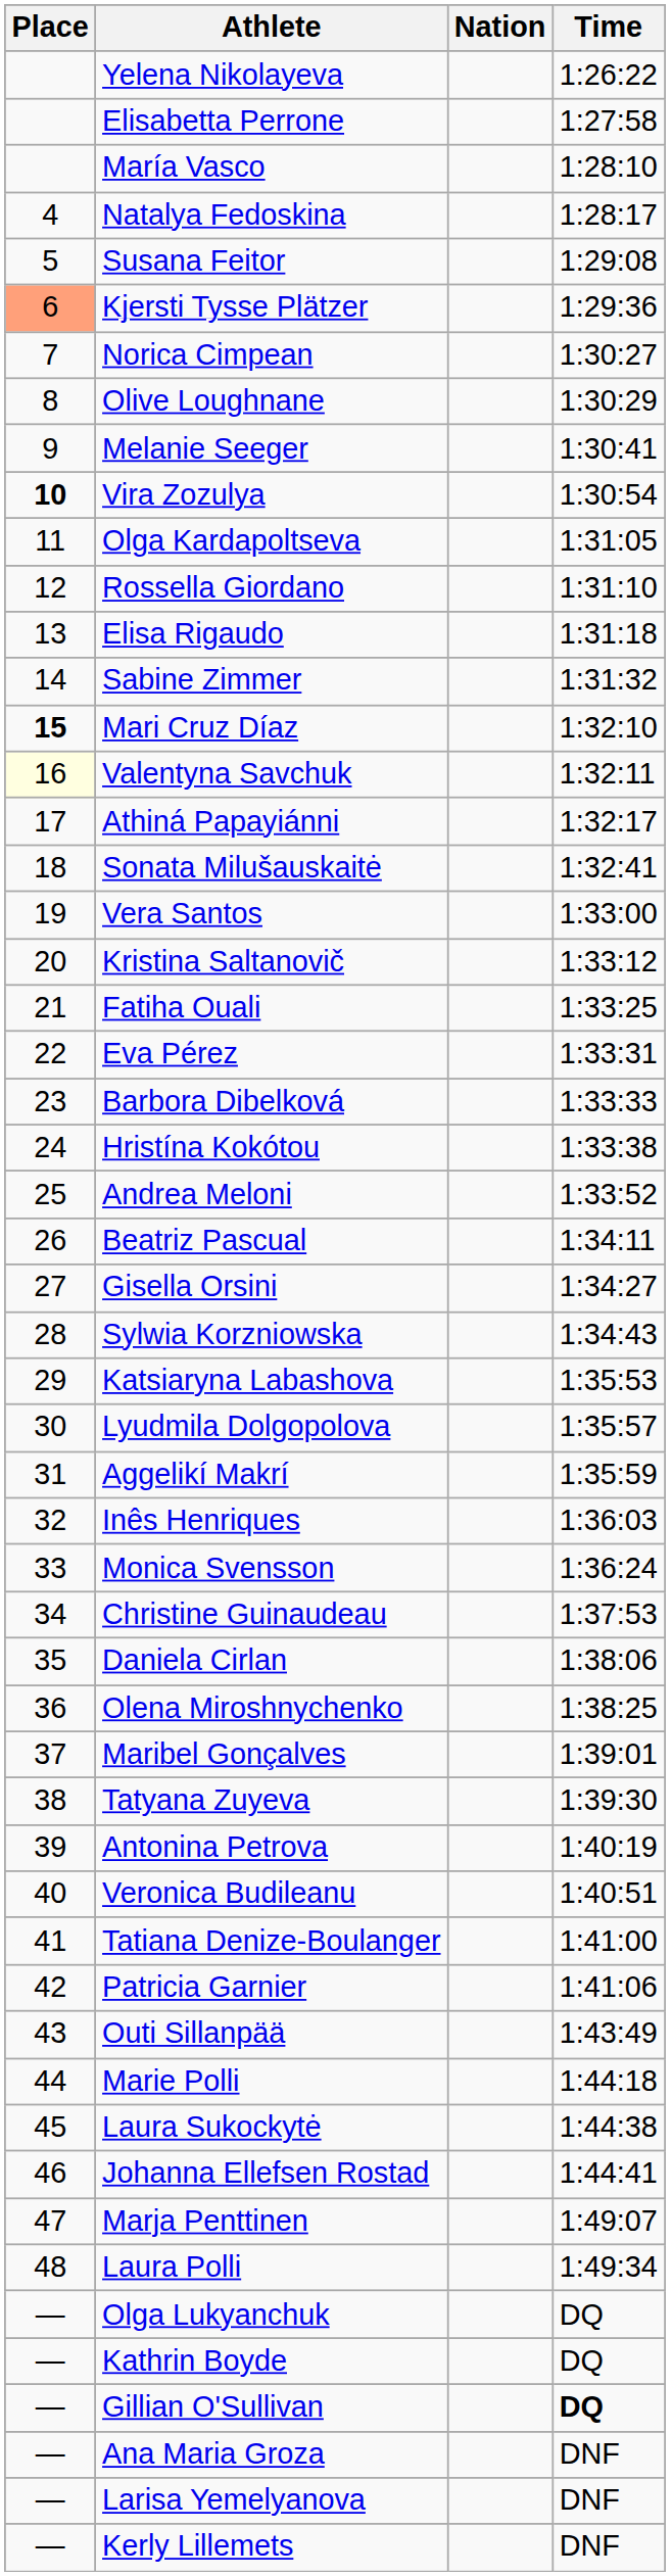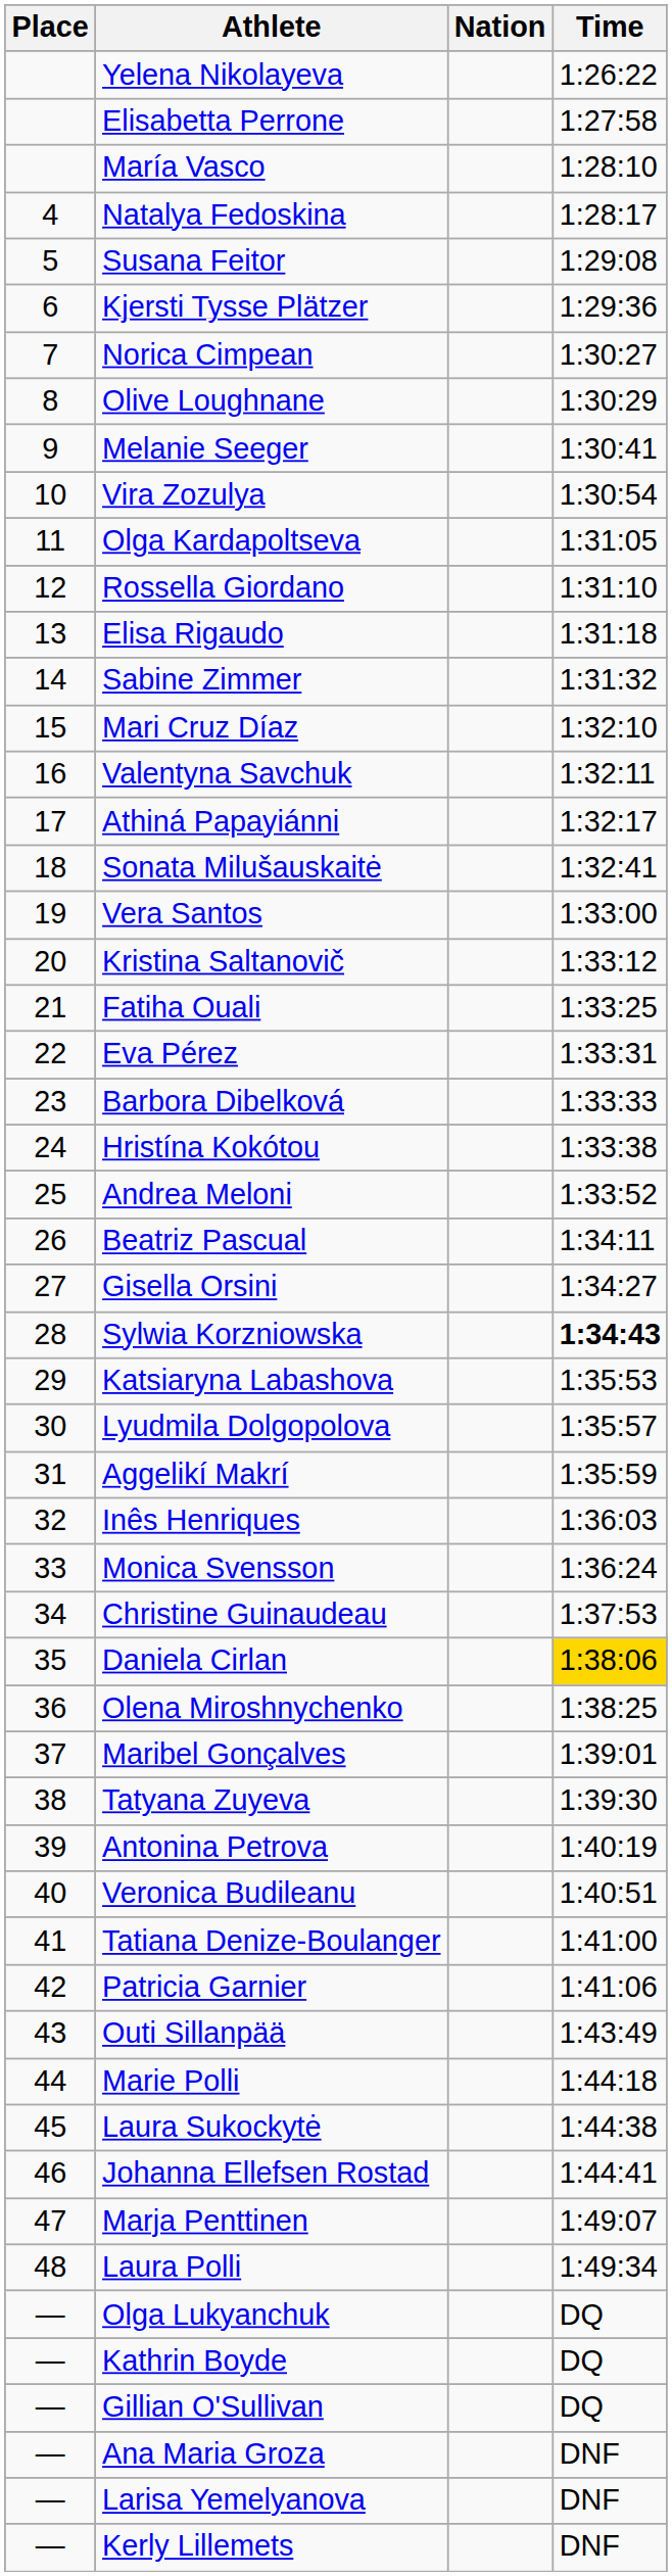Kjersti Tysse Plätzer | Place: lightsalmon background -> no background
Vira Zozulya | Place: bold -> normal
Mari Cruz Díaz | Place: bold -> normal
Valentyna Savchuk | Place: lightyellow background -> no background
Sylwia Korzniowska | Time: normal -> bold
Daniela Cirlan | Time: no background -> gold background
Gillian O'Sullivan | Time: bold -> normal
